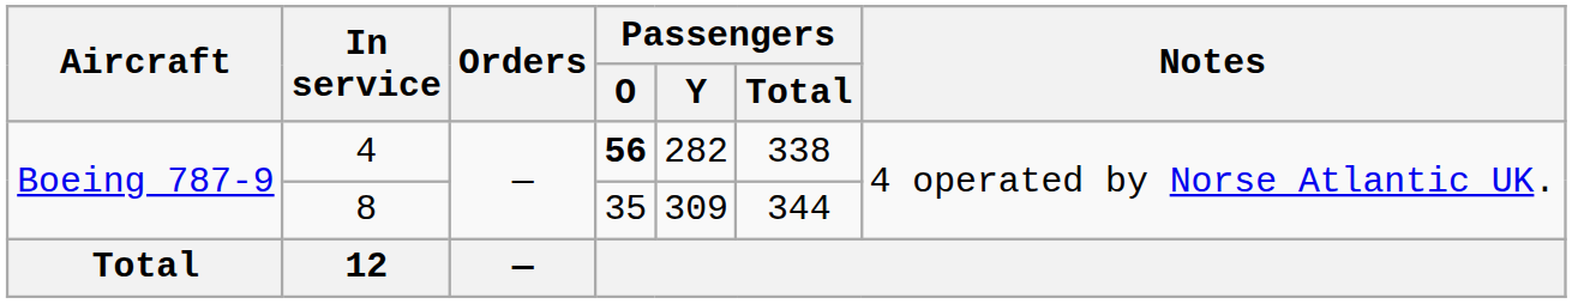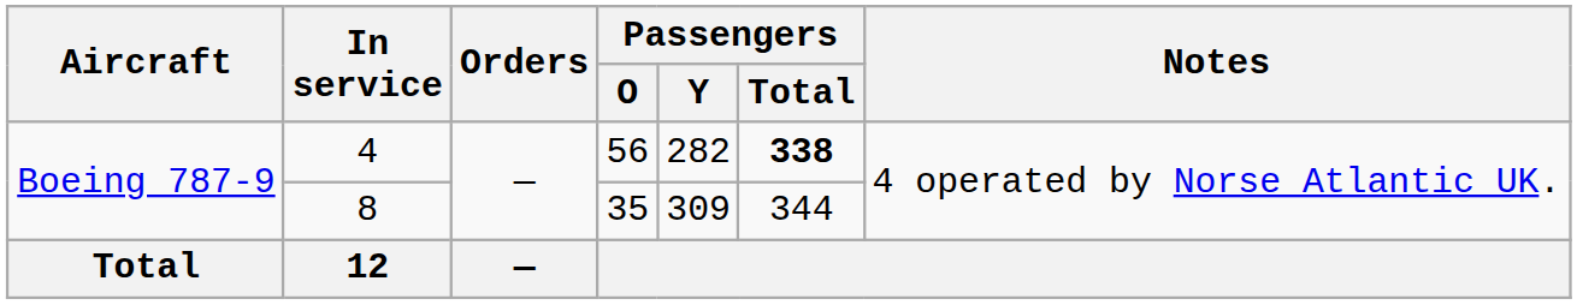4 | Passengers / O: bold -> normal
4 | Passengers / Total: normal -> bold
